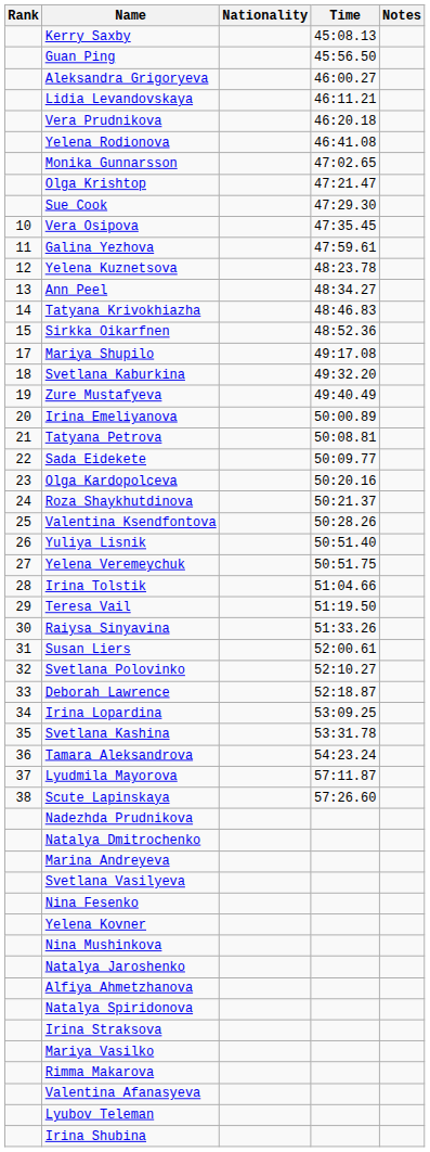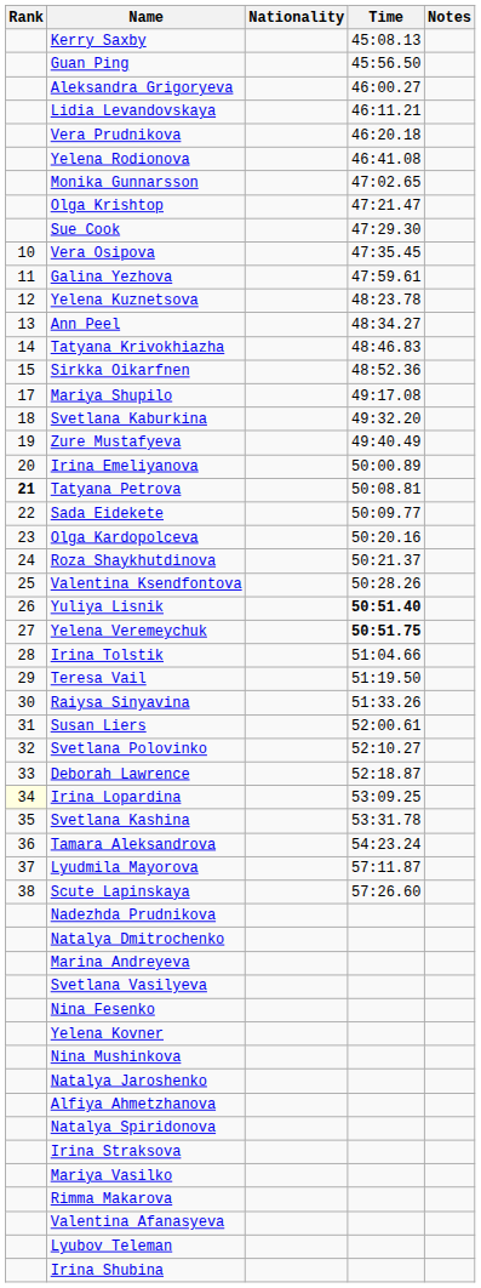Tatyana Petrova | Rank: normal -> bold
Yuliya Lisnik | Time: normal -> bold
Yelena Veremeychuk | Time: normal -> bold
Irina Lopardina | Rank: no background -> lightyellow background
